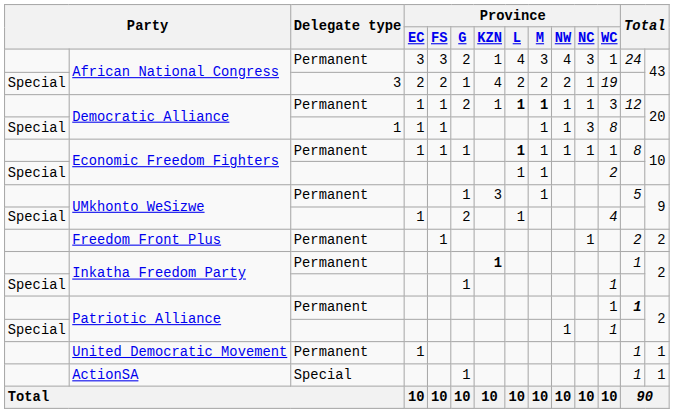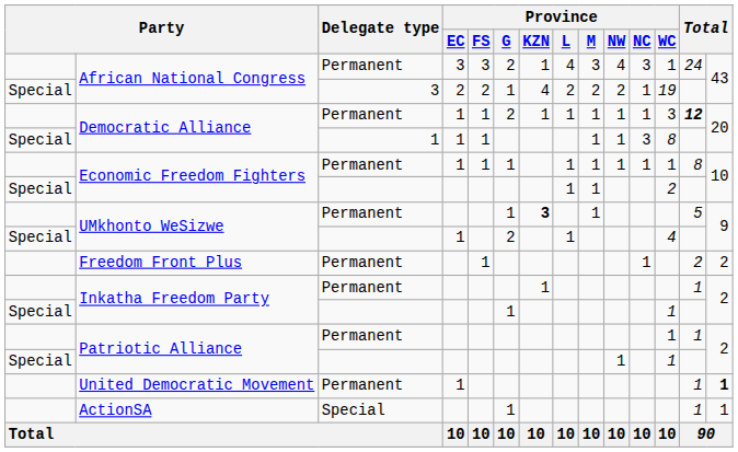Democratic Alliance / Permanent | Province / L: bold -> normal
Democratic Alliance / Permanent | Province / M: bold -> normal
Democratic Alliance / Permanent | column 13: normal -> bold
Economic Freedom Fighters / Permanent | Province / L: bold -> normal
UMkhonto WeSizwe / Permanent | Province / KZN: normal -> bold
Inkatha Freedom Party / Permanent | Province / KZN: bold -> normal
Patriotic Alliance / Permanent | column 13: bold -> normal
United Democratic Movement | column 14: normal -> bold
